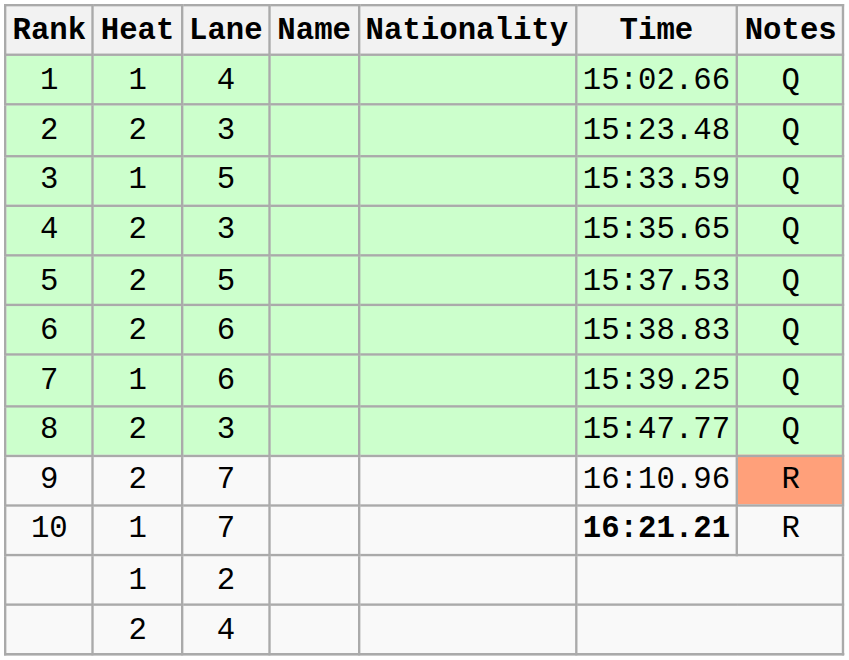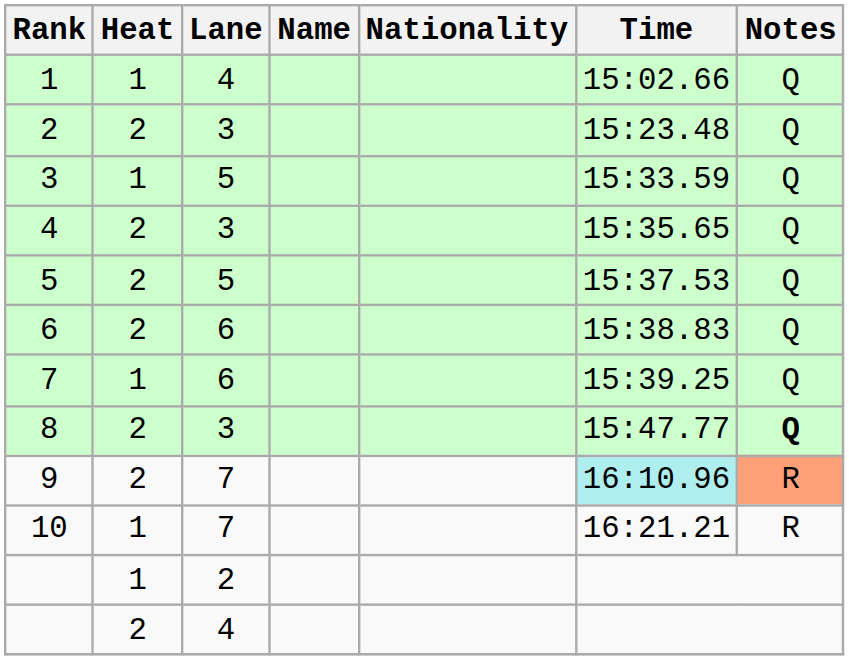8 | Notes: normal -> bold
9 | Time: no background -> paleturquoise background
10 | Time: bold -> normal
